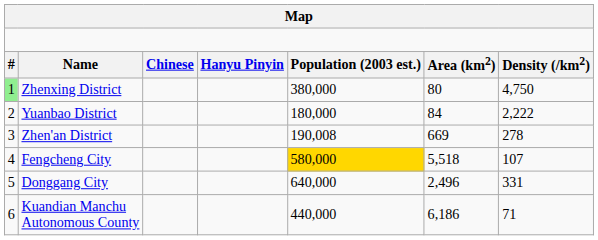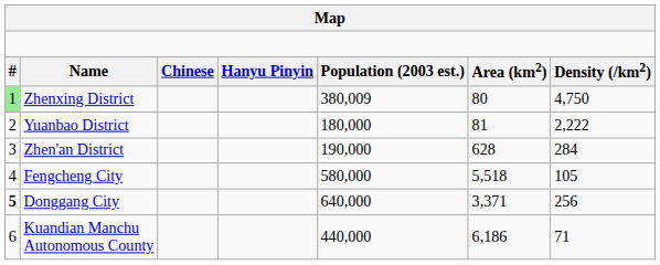Zhenxing District | column 5: 380,000 -> 380,009
Yuanbao District | column 6: 84 -> 81
Zhen'an District | column 5: 190,008 -> 190,000
Zhen'an District | column 6: 669 -> 628
Zhen'an District | column 7: 278 -> 284
Fengcheng City | column 5: gold background -> no background
Fengcheng City | column 7: 107 -> 105
Donggang City | column 1: normal -> bold
Donggang City | column 6: 2,496 -> 3,371
Donggang City | column 7: 331 -> 256
